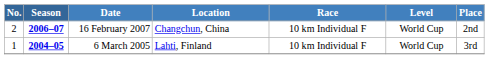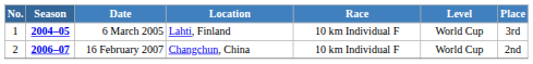rows swapped: 6 March 2005 <-> 16 February 2007
